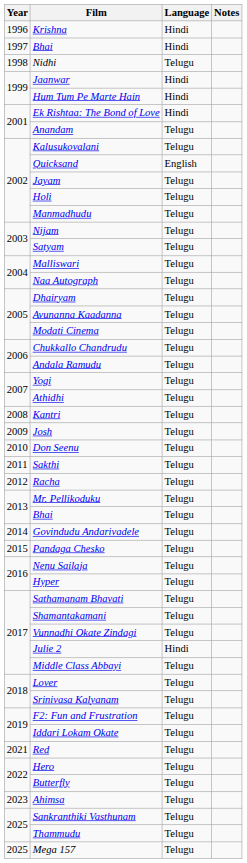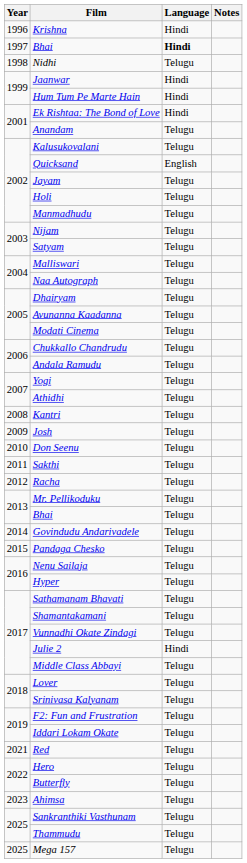1997 / Bhai | Language: normal -> bold
